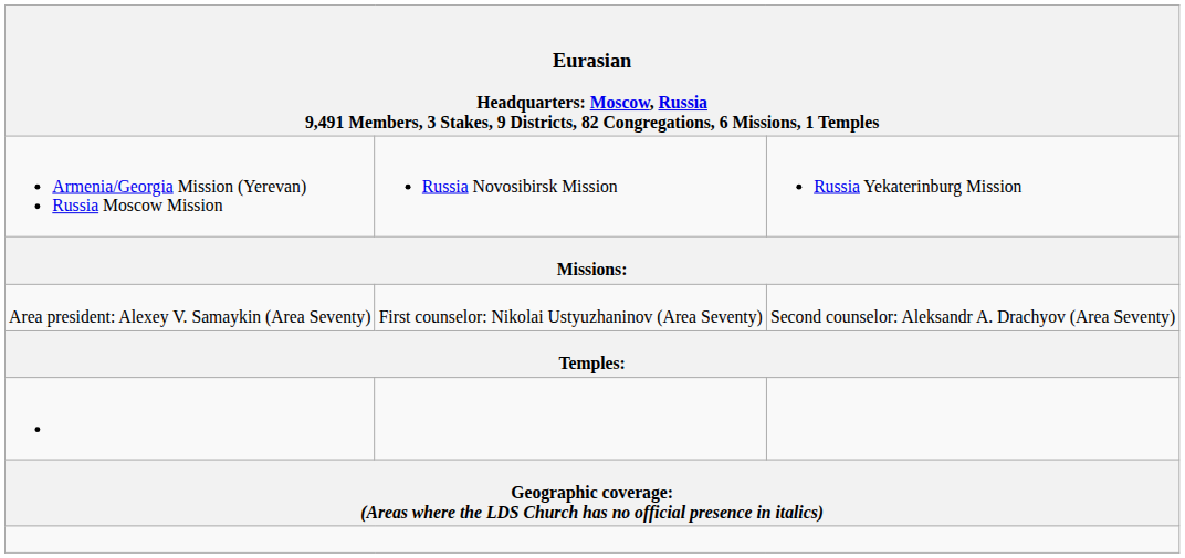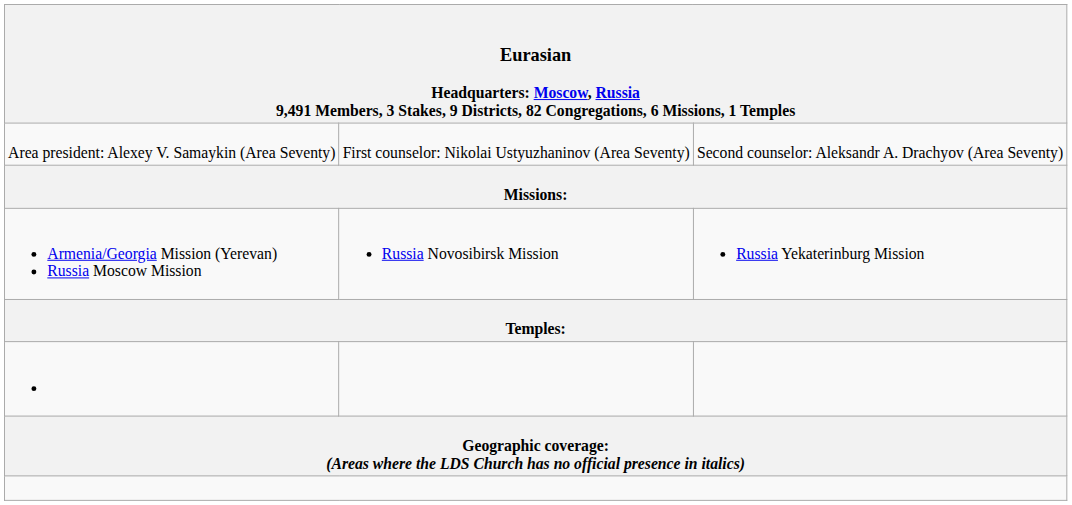rows swapped: Area president: Alexey V. Samaykin (Area Seventy) <-> Armenia/Georgia Mission (Yerevan) Russia Moscow Mission
